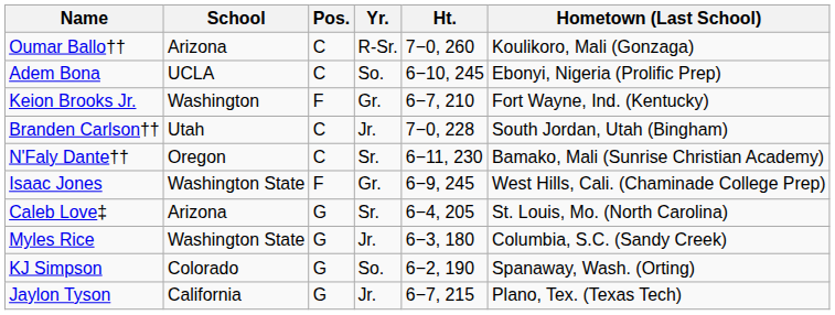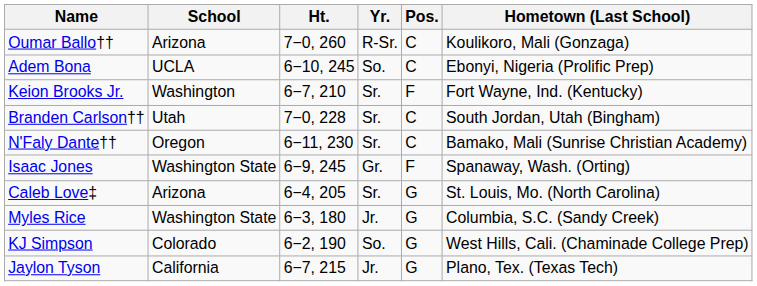columns swapped: Pos. <-> Ht.
Keion Brooks Jr. | Yr.: Gr. -> Sr.
Branden Carlson†† | Yr.: Jr. -> Sr.
Isaac Jones | Hometown (Last School): West Hills, Cali. (Chaminade College Prep) -> Spanaway, Wash. (Orting)
KJ Simpson | Hometown (Last School): Spanaway, Wash. (Orting) -> West Hills, Cali. (Chaminade College Prep)
